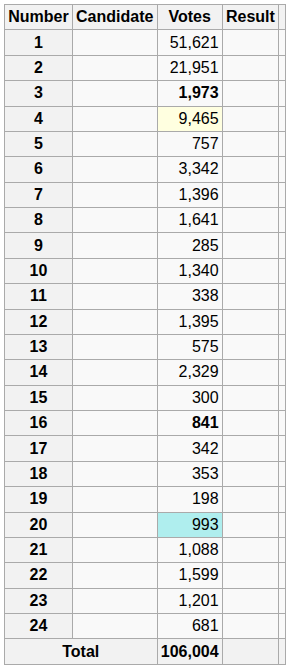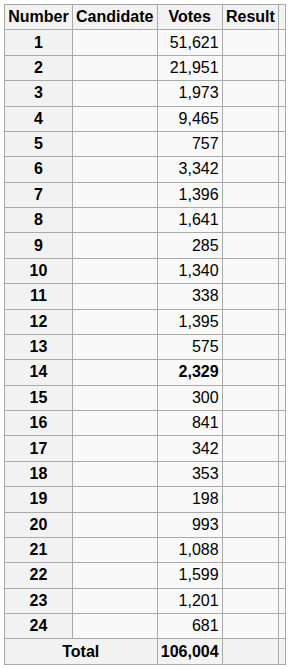3 | Votes: bold -> normal
4 | Votes: lightyellow background -> no background
14 | Votes: normal -> bold
16 | Votes: bold -> normal
20 | Votes: paleturquoise background -> no background
